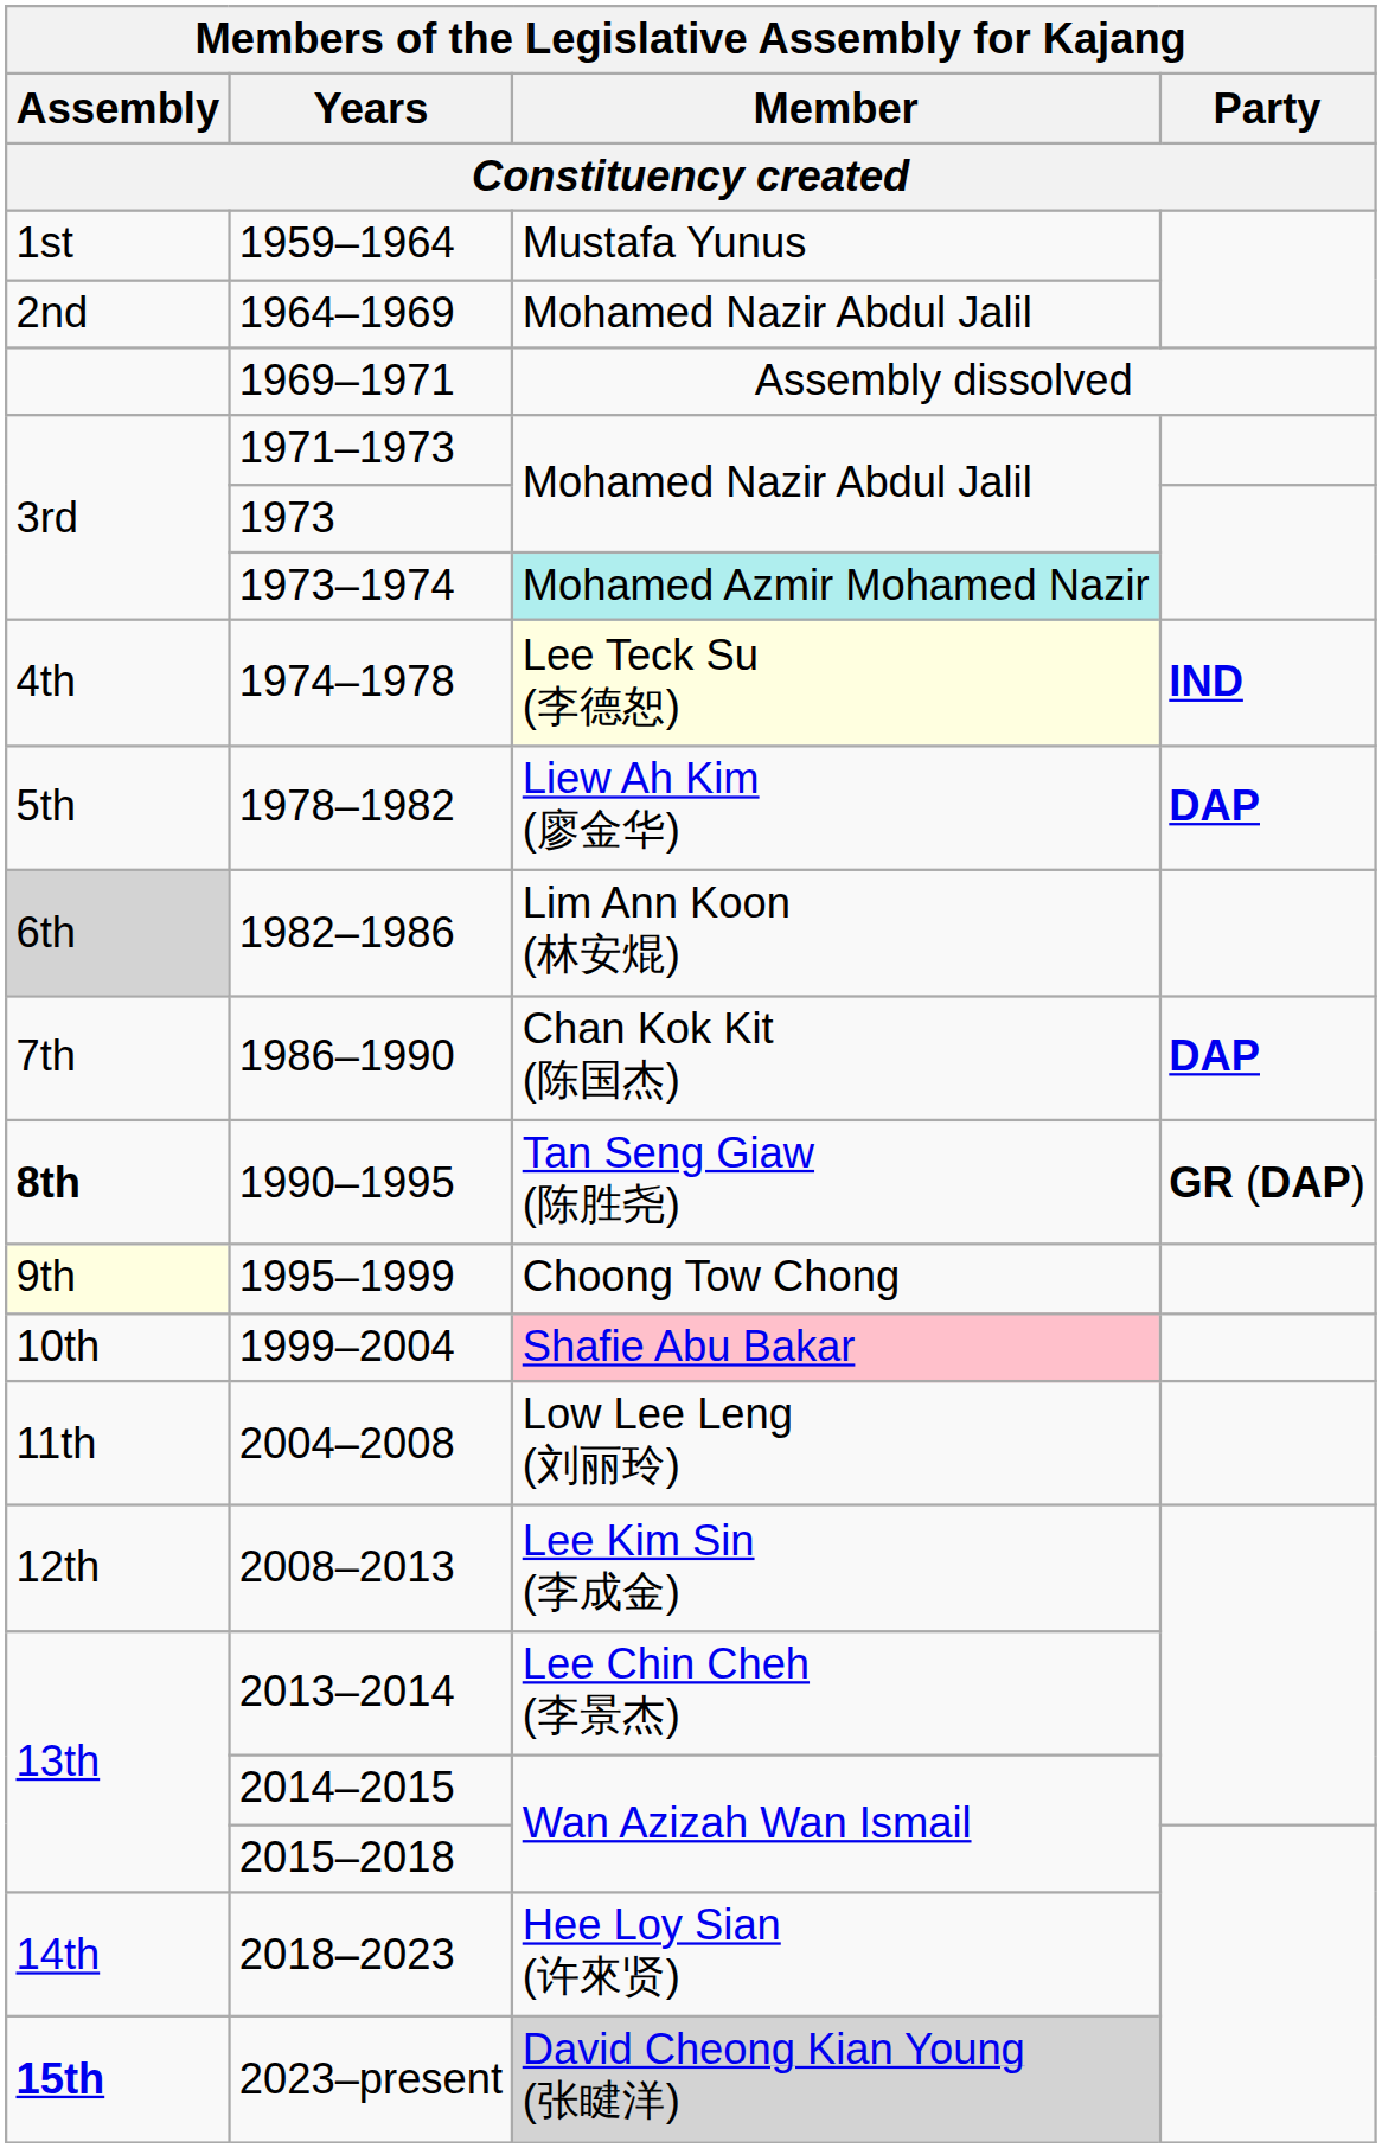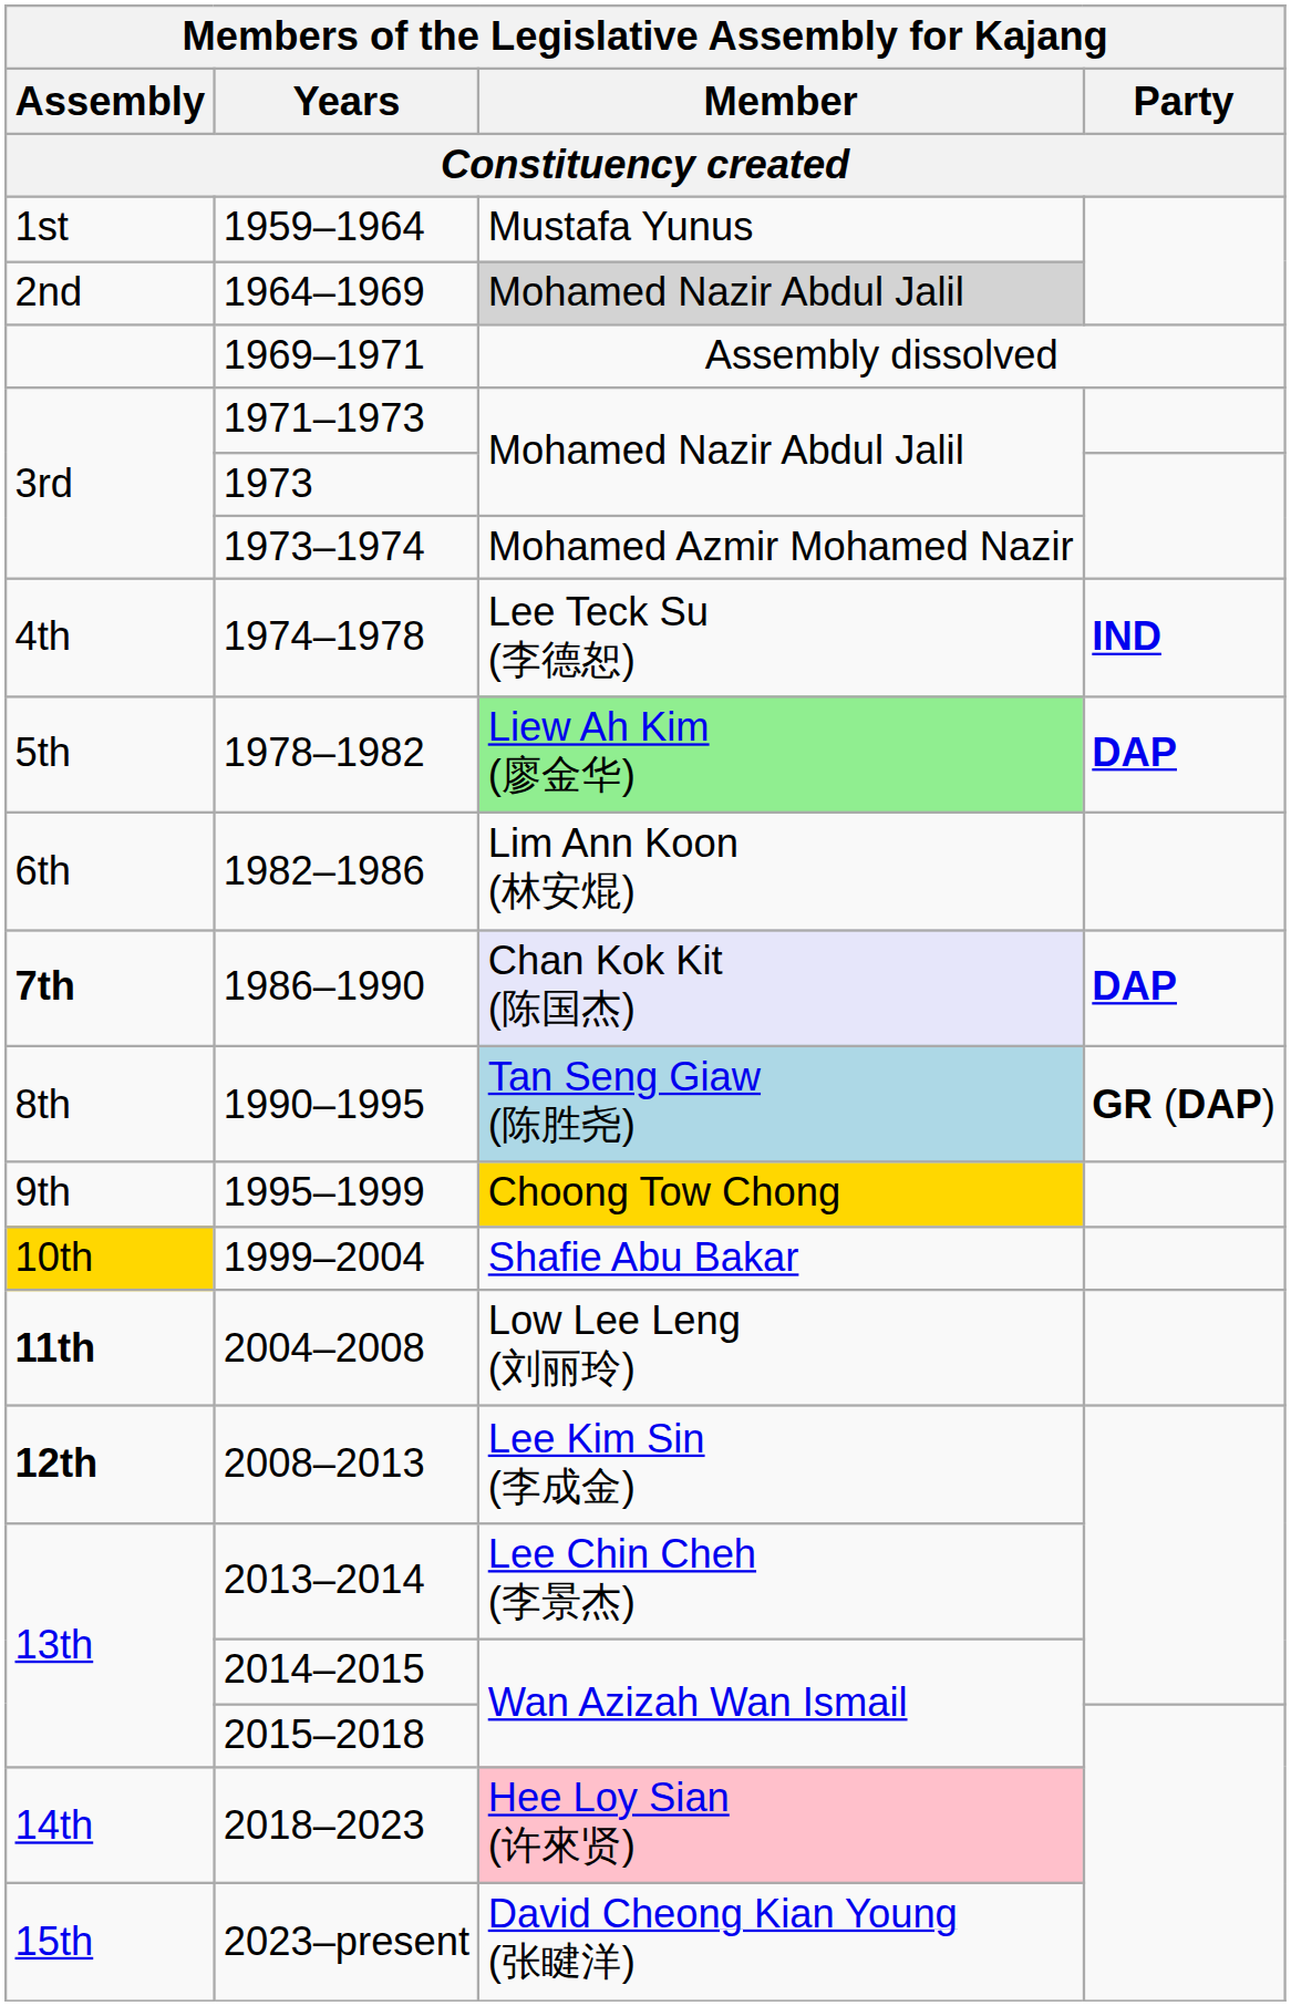1964–1969 | Member: no background -> lightgrey background
1973–1974 | Member: paleturquoise background -> no background
1974–1978 | Member: lightyellow background -> no background
1978–1982 | Member: no background -> lightgreen background
1982–1986 | Assembly: lightgrey background -> no background
1986–1990 | Assembly: normal -> bold
1986–1990 | Member: no background -> lavender background
1990–1995 | Assembly: bold -> normal
1990–1995 | Member: no background -> lightblue background
1995–1999 | Assembly: lightyellow background -> no background
1995–1999 | Member: no background -> gold background
1999–2004 | Assembly: no background -> gold background
1999–2004 | Member: pink background -> no background
2004–2008 | Assembly: normal -> bold
2008–2013 | Assembly: normal -> bold
2018–2023 | Member: no background -> pink background
2023–present | Assembly: bold -> normal
2023–present | Member: lightgrey background -> no background
